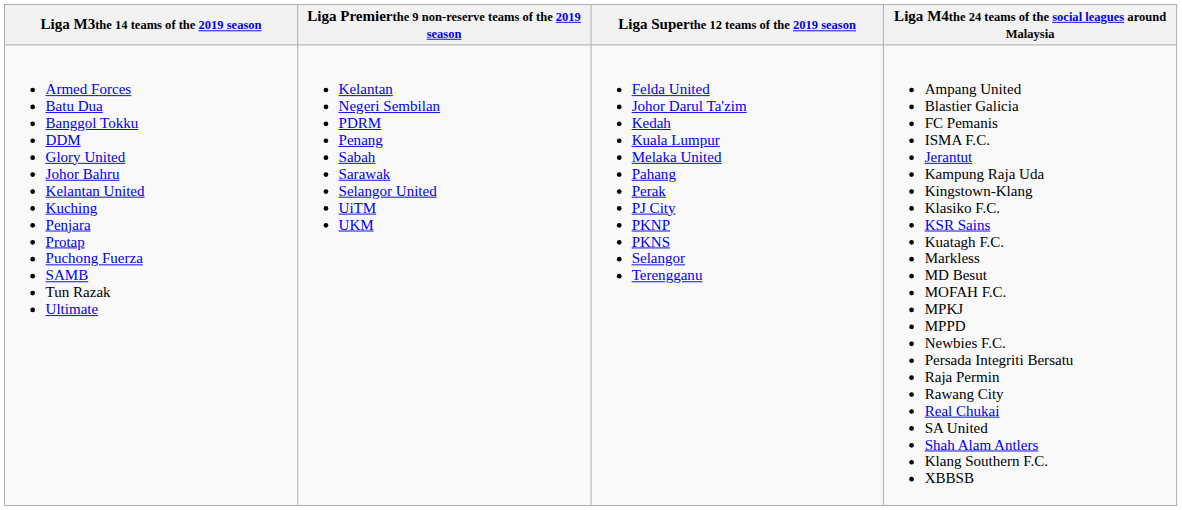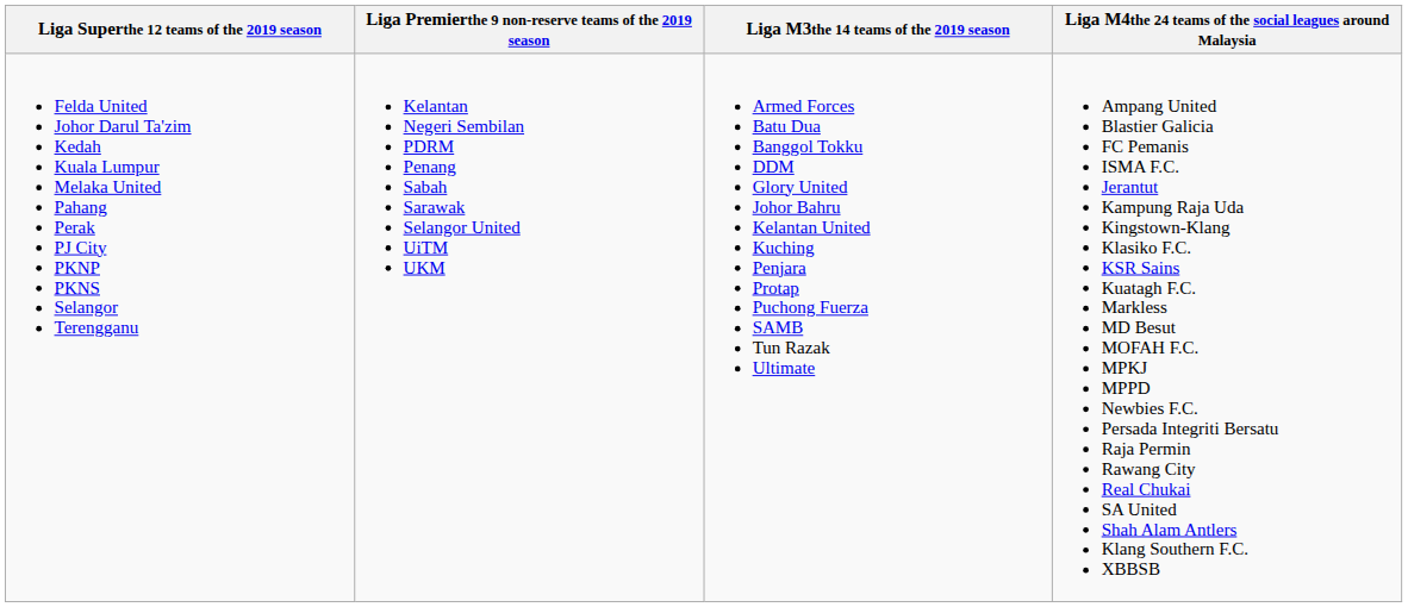columns swapped: Liga Superthe 12 teams of the 2019 season <-> Liga M3the 14 teams of the 2019 season
